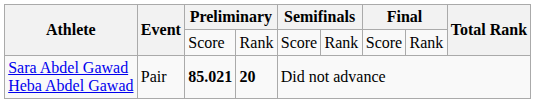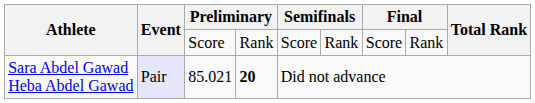Sara Abdel Gawad Heba Abdel Gawad | Event: no background -> lavender background
Sara Abdel Gawad Heba Abdel Gawad | column 3: bold -> normal
